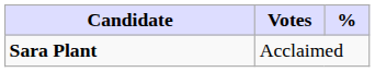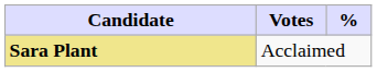Sara Plant | Candidate: no background -> khaki background
